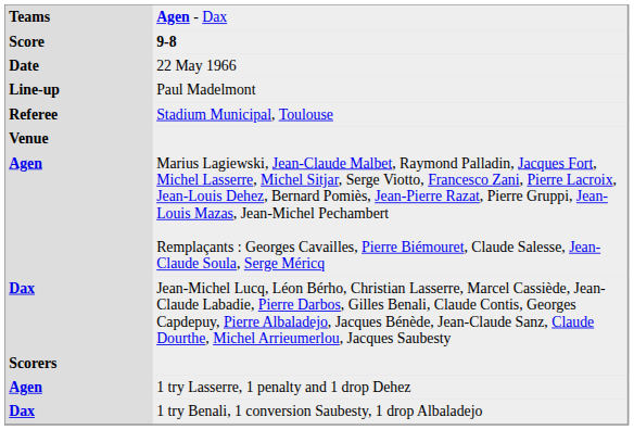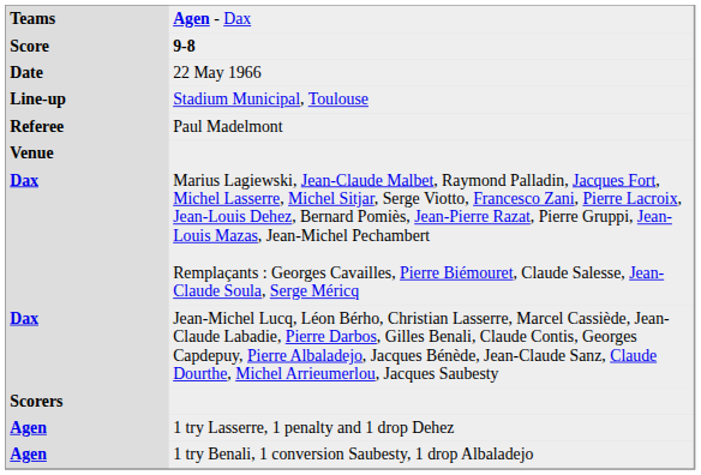row 4 | column 2: Paul Madelmont -> Stadium Municipal, Toulouse
row 5 | column 2: Stadium Municipal, Toulouse -> Paul Madelmont
row 7 | column 1: Agen -> Dax
row 11 | column 1: Dax -> Agen
